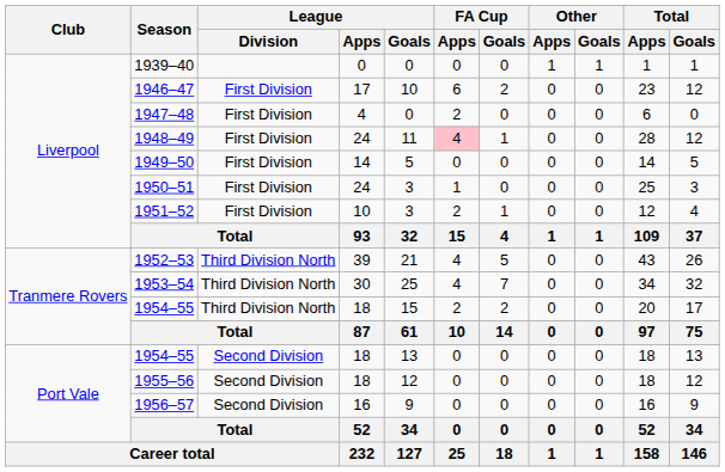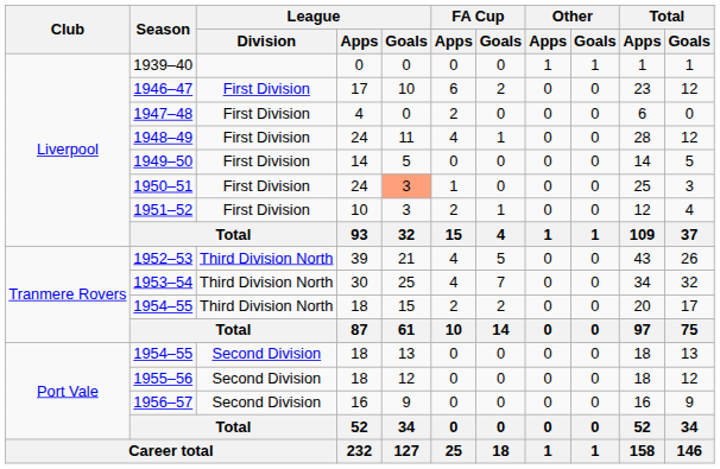1948–49 | FA Cup / Apps: pink background -> no background
1950–51 | League / Goals: no background -> lightsalmon background
